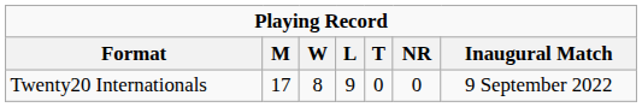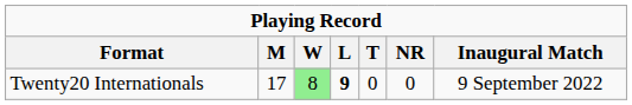Twenty20 Internationals | W: no background -> lightgreen background
Twenty20 Internationals | L: normal -> bold
